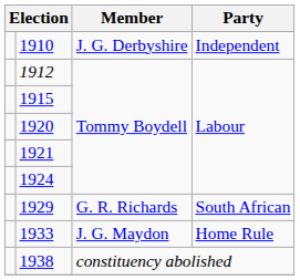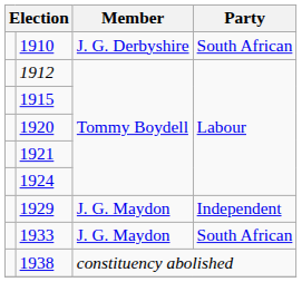1910 | Party: Independent -> South African
1929 | Member: G. R. Richards -> J. G. Maydon
1929 | Party: South African -> Independent
1933 | Party: Home Rule -> South African
